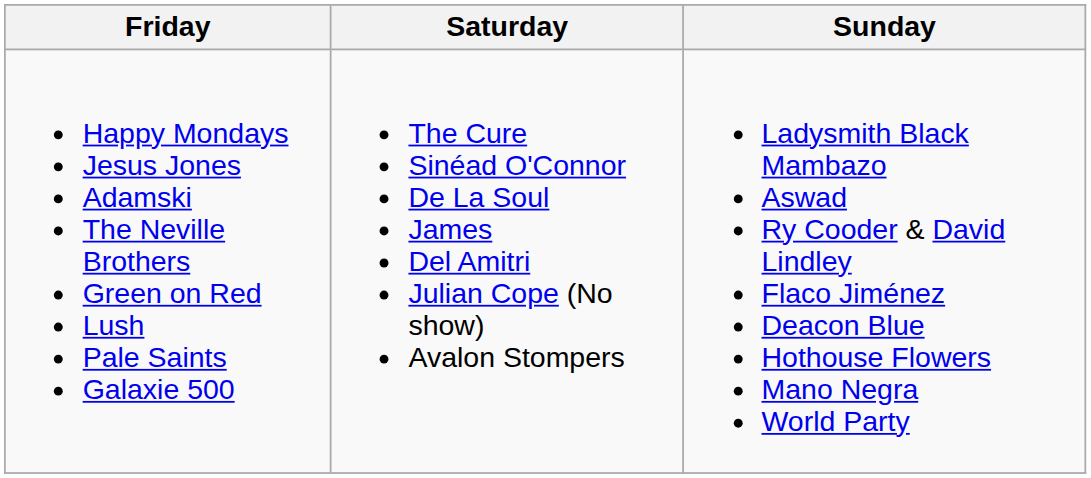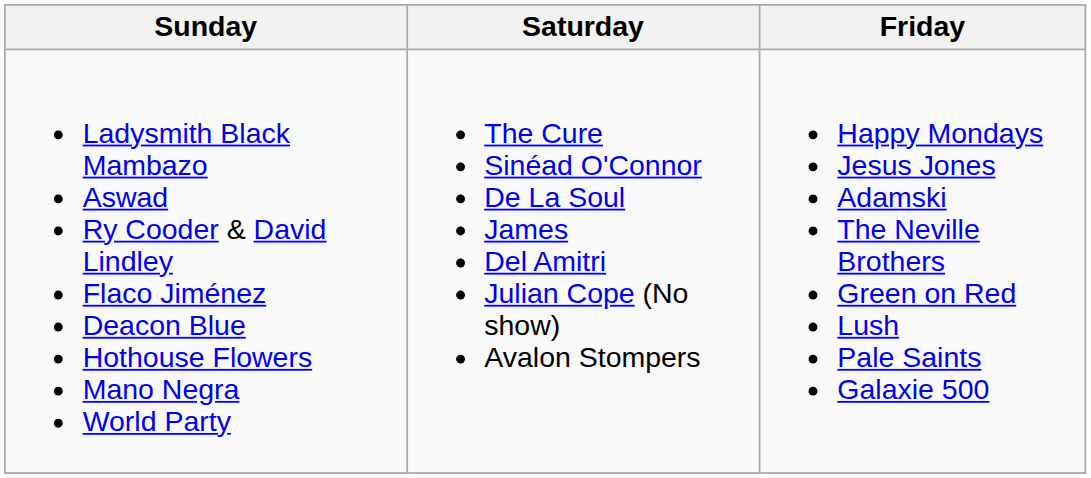columns swapped: Friday <-> Sunday
